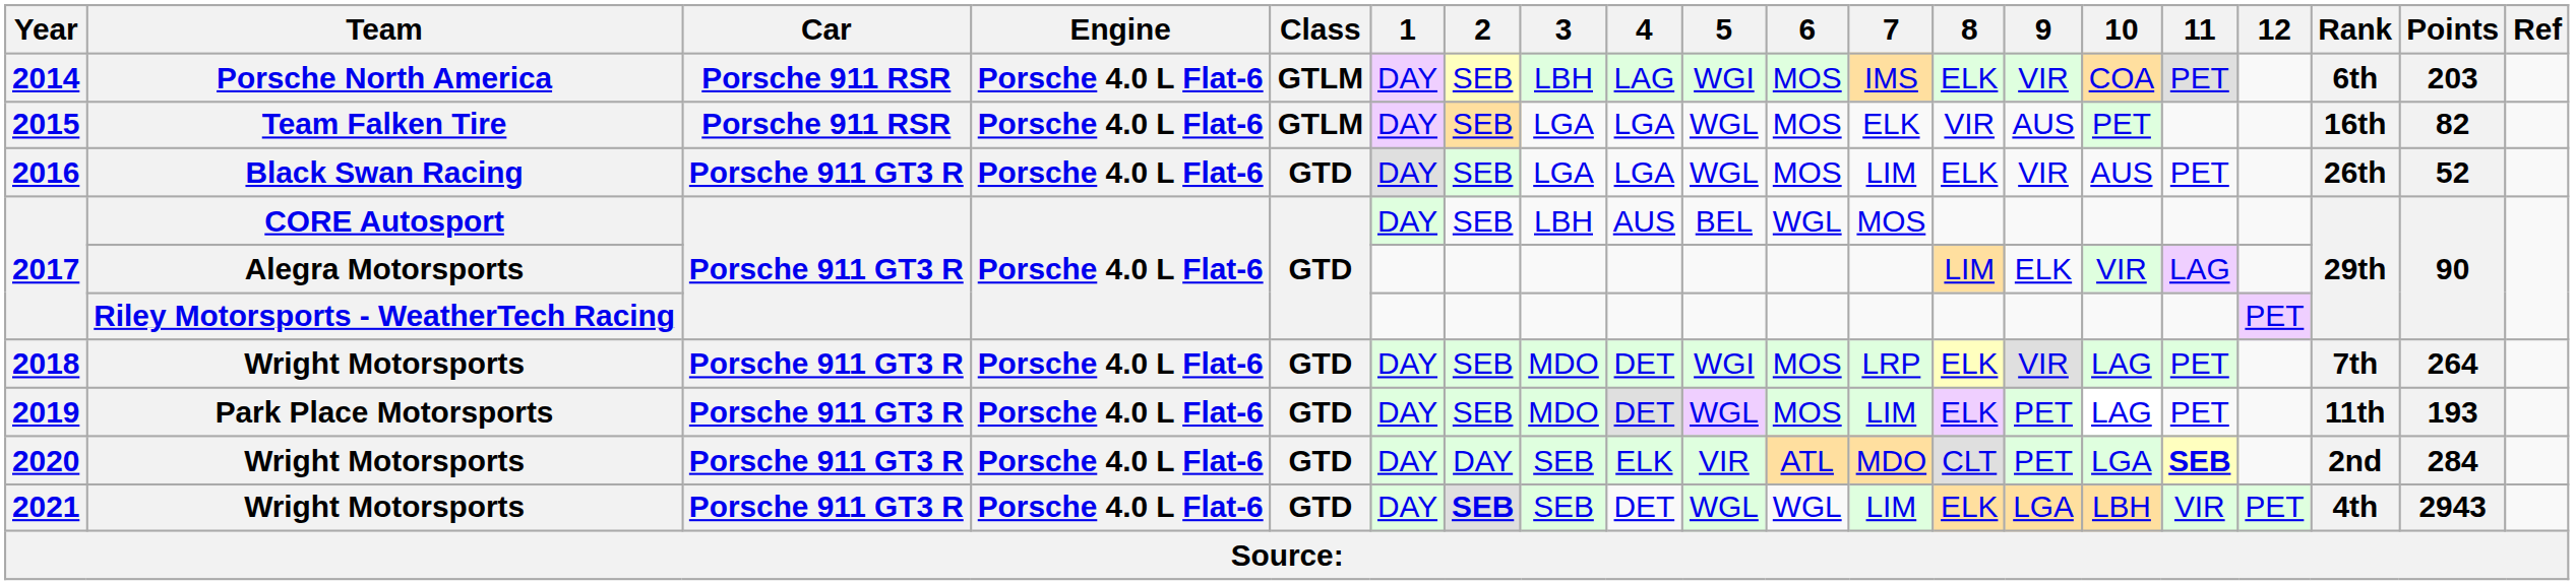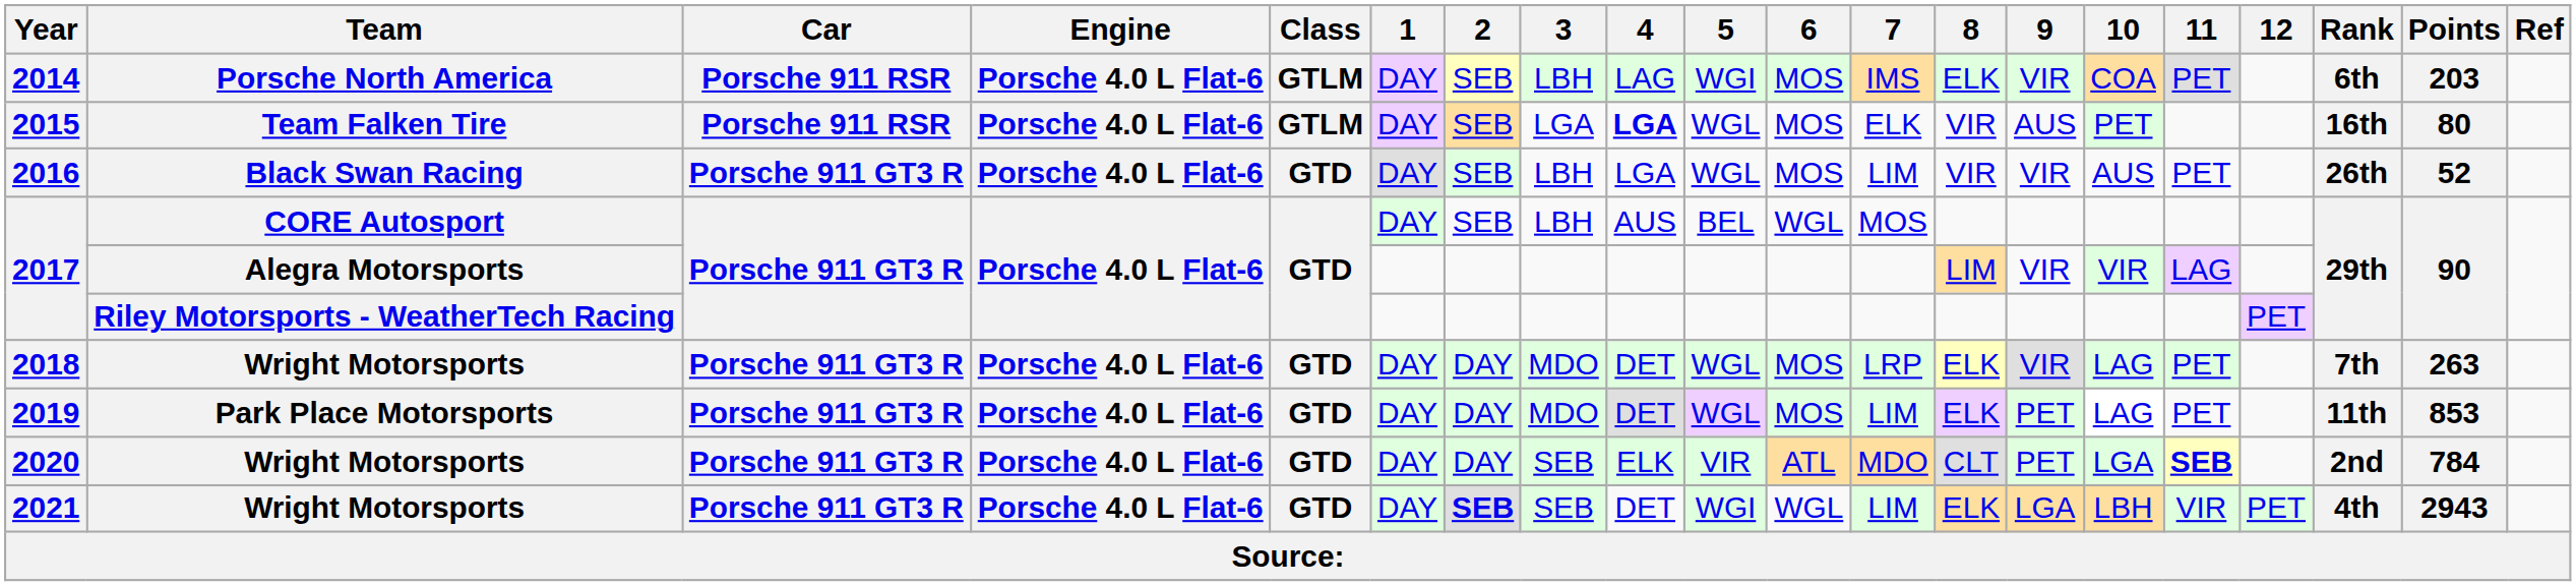2015 | 4: normal -> bold
2015 | Points: 82 -> 80
2016 | 3: LGA -> LBH
2016 | 8: ELK -> VIR
2017 / Alegra Motorsports | 9: ELK -> VIR
2018 | 2: SEB -> DAY
2018 | 5: WGI -> WGL
2018 | Points: 264 -> 263
2019 | 2: SEB -> DAY
2019 | Points: 193 -> 853
2020 | Points: 284 -> 784
2021 | 5: WGL -> WGI
